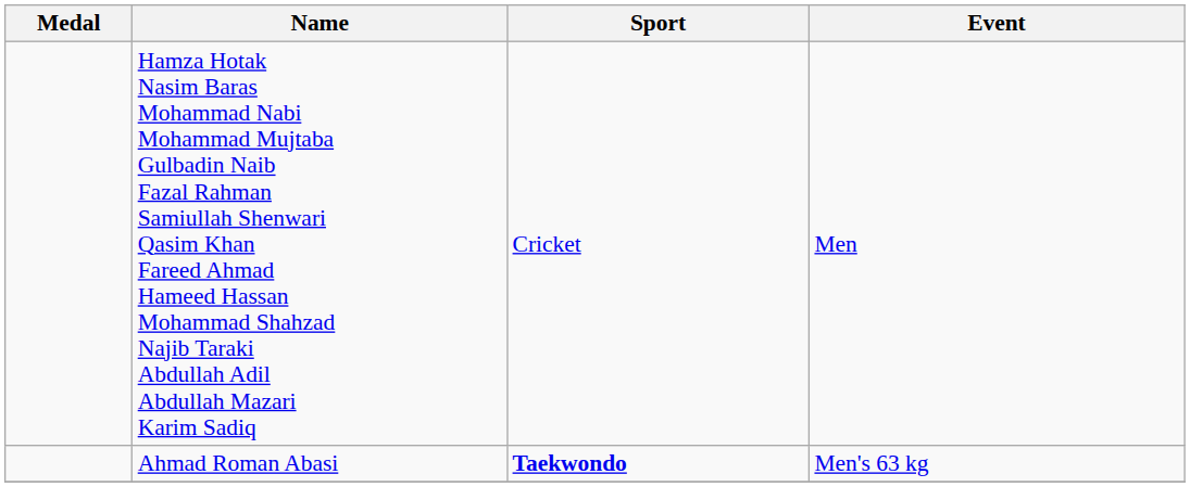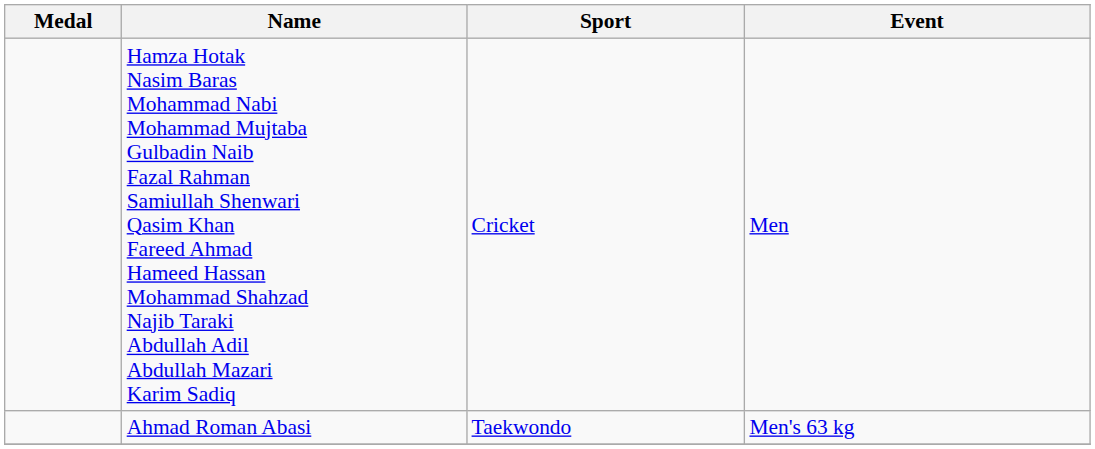Ahmad Roman Abasi | Sport: bold -> normal
